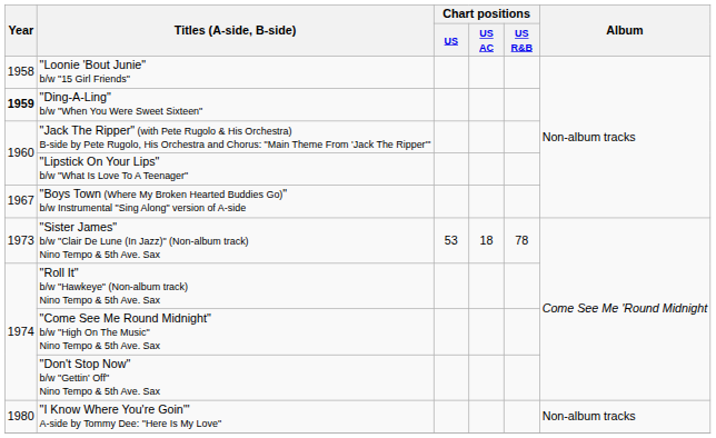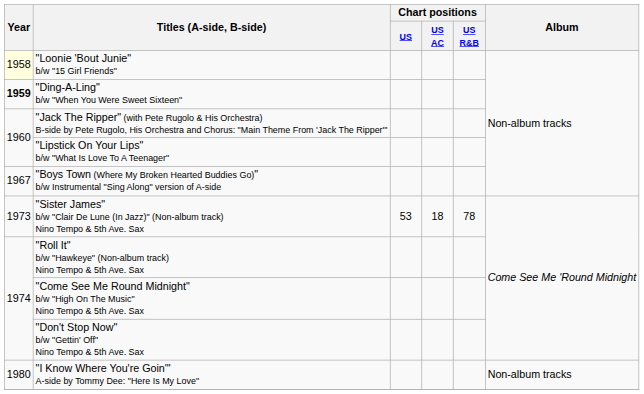"Loonie 'Bout Junie" b/w "15 Girl Friends" | Year: no background -> lightyellow background
